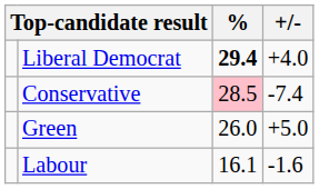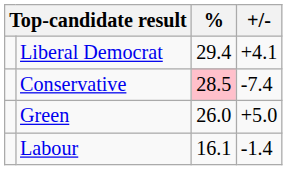Liberal Democrat | %: bold -> normal
Liberal Democrat | +/-: +4.0 -> +4.1
Labour | +/-: -1.6 -> -1.4
